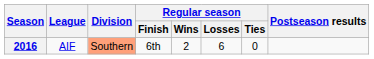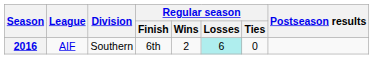2016 | Division: lightsalmon background -> no background
2016 | Regular season / Losses: no background -> paleturquoise background
